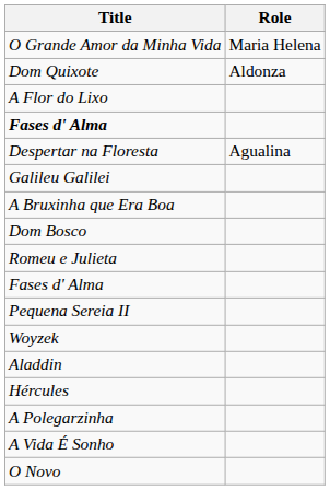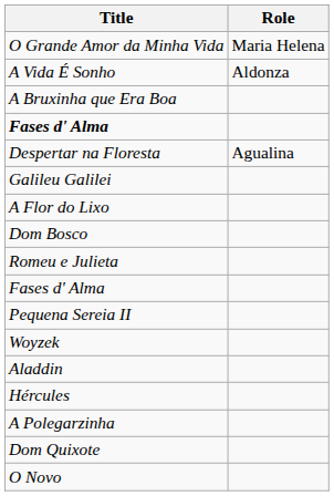row 3 | Title: Dom Quixote -> A Vida É Sonho
row 4 | Title: A Flor do Lixo -> A Bruxinha que Era Boa
row 8 | Title: A Bruxinha que Era Boa -> A Flor do Lixo
row 17 | Title: A Vida É Sonho -> Dom Quixote
